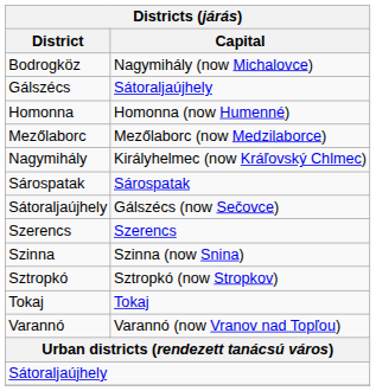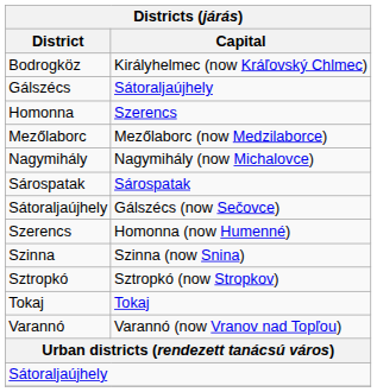row 3 | Capital: Nagymihály (now Michalovce) -> Királyhelmec (now Kráľovský Chlmec)
row 5 | Capital: Homonna (now Humenné) -> Szerencs
row 7 | Capital: Királyhelmec (now Kráľovský Chlmec) -> Nagymihály (now Michalovce)
row 10 | Capital: Szerencs -> Homonna (now Humenné)
